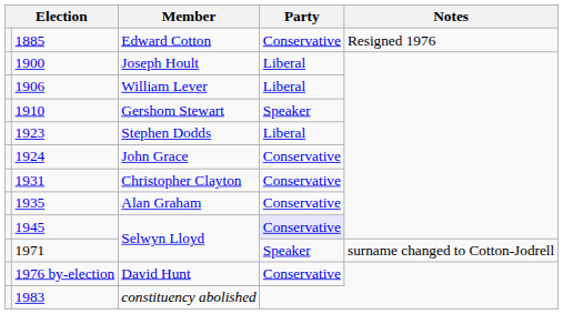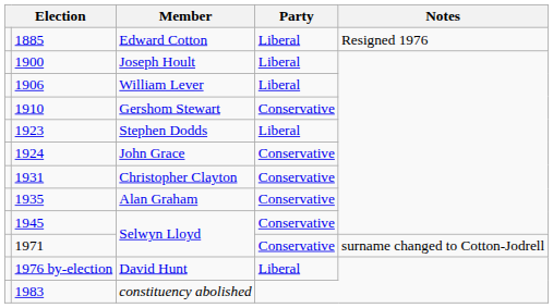Edward Cotton | Party: Conservative -> Liberal
Gershom Stewart | Party: Speaker -> Conservative
1945 / Selwyn Lloyd | Party: lavender background -> no background
1971 / Selwyn Lloyd | Party: Speaker -> Conservative
David Hunt | Party: Conservative -> Liberal
